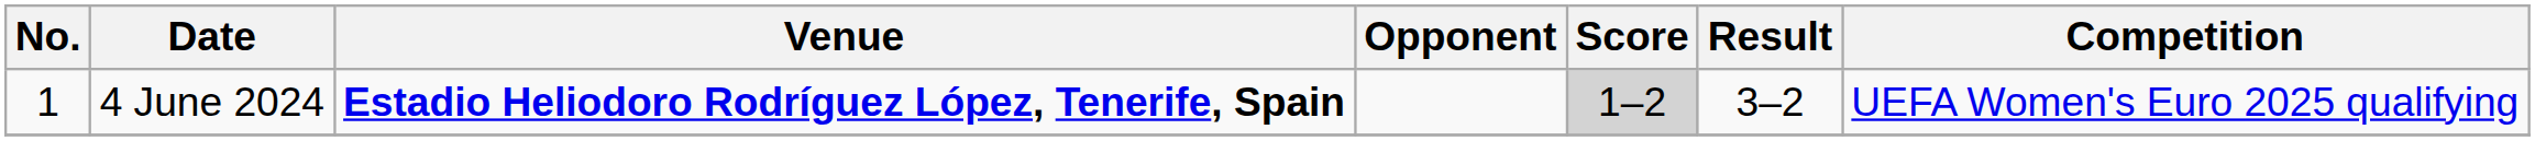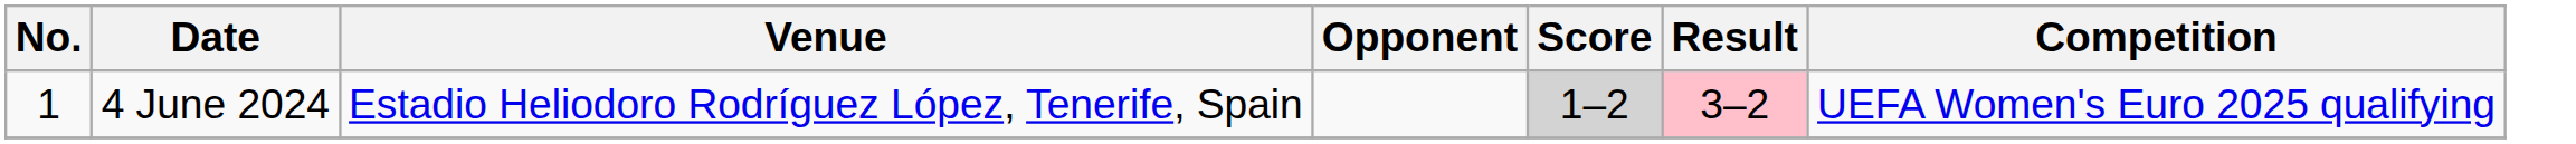4 June 2024 | Venue: bold -> normal
4 June 2024 | Result: no background -> pink background
